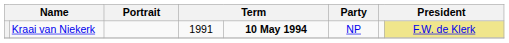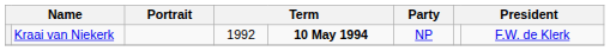Kraai van Niekerk | column 4: 1991 -> 1992
Kraai van Niekerk | column 8: khaki background -> no background
